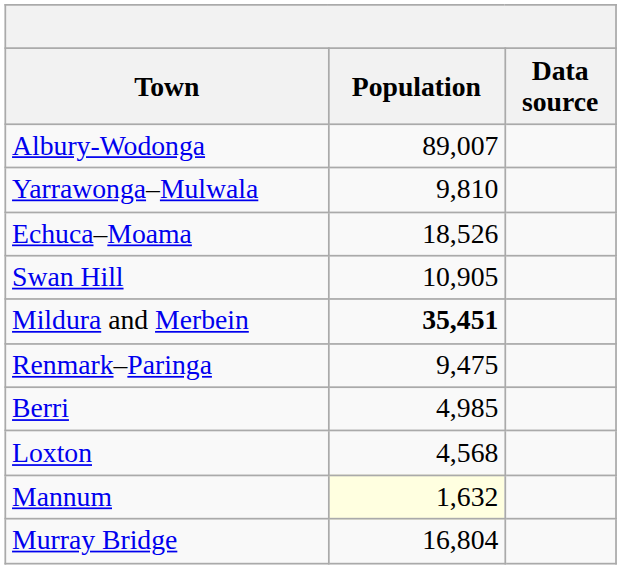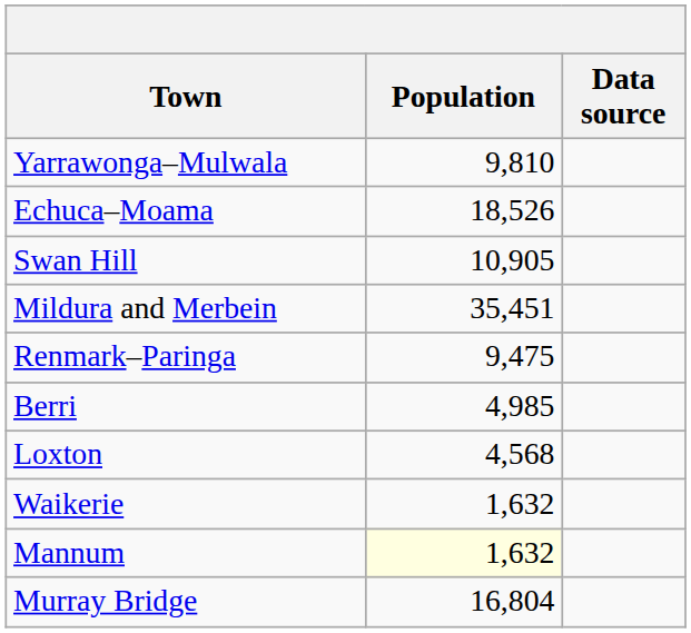- row: Albury-Wodonga | 89,007
Mildura and Merbein | Population: bold -> normal
+ row: Waikerie | 1,632
